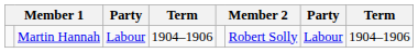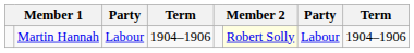Martin Hannah | column 6: no background -> lightyellow background
